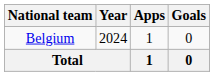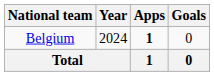Belgium | Apps: normal -> bold
